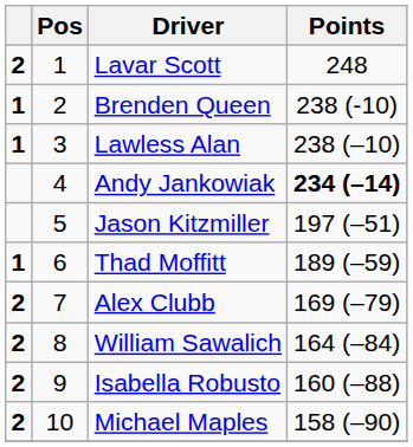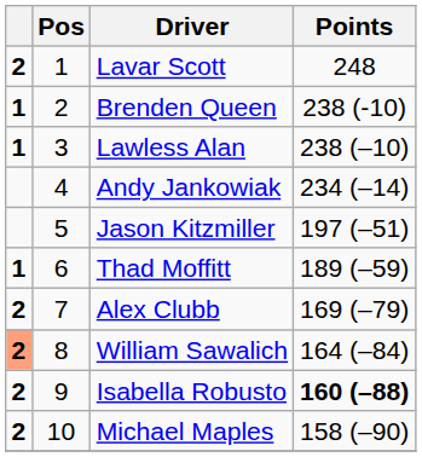Andy Jankowiak | Points: bold -> normal
William Sawalich | column 1: no background -> lightsalmon background
Isabella Robusto | Points: normal -> bold
